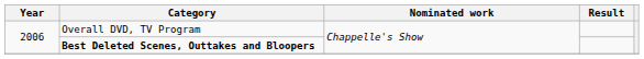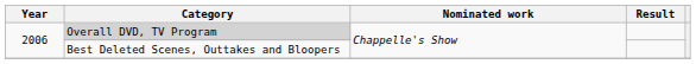Overall DVD, TV Program | Category: no background -> lightgrey background
Best Deleted Scenes, Outtakes and Bloopers | Category: bold -> normal
